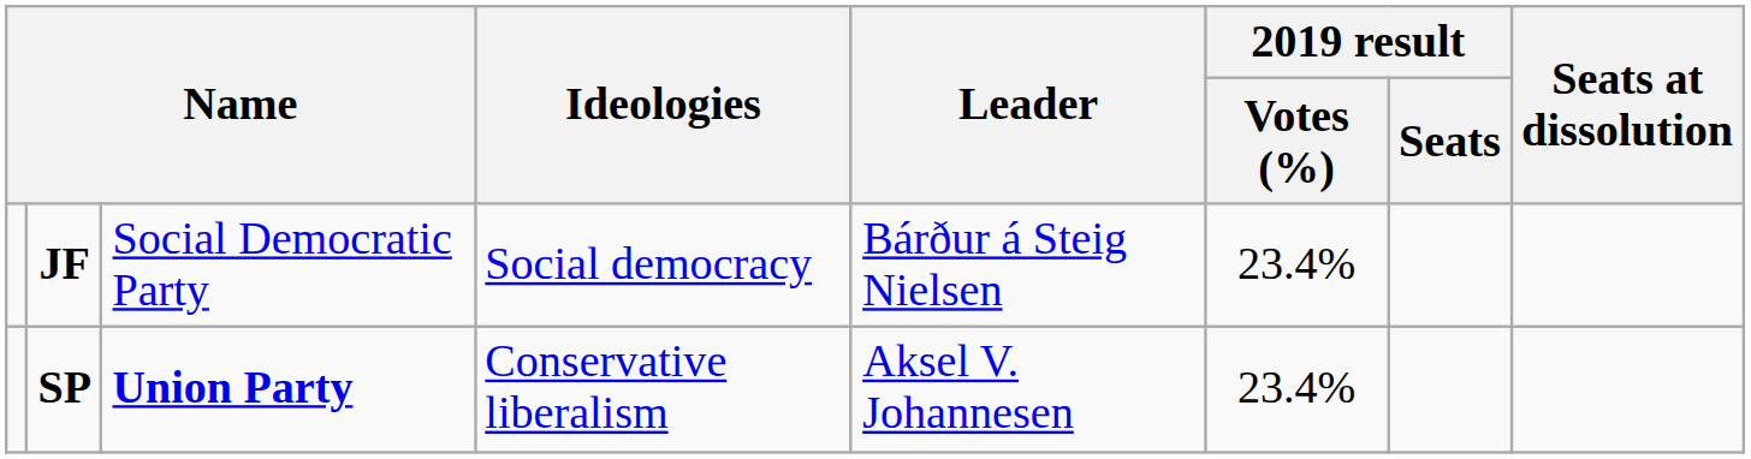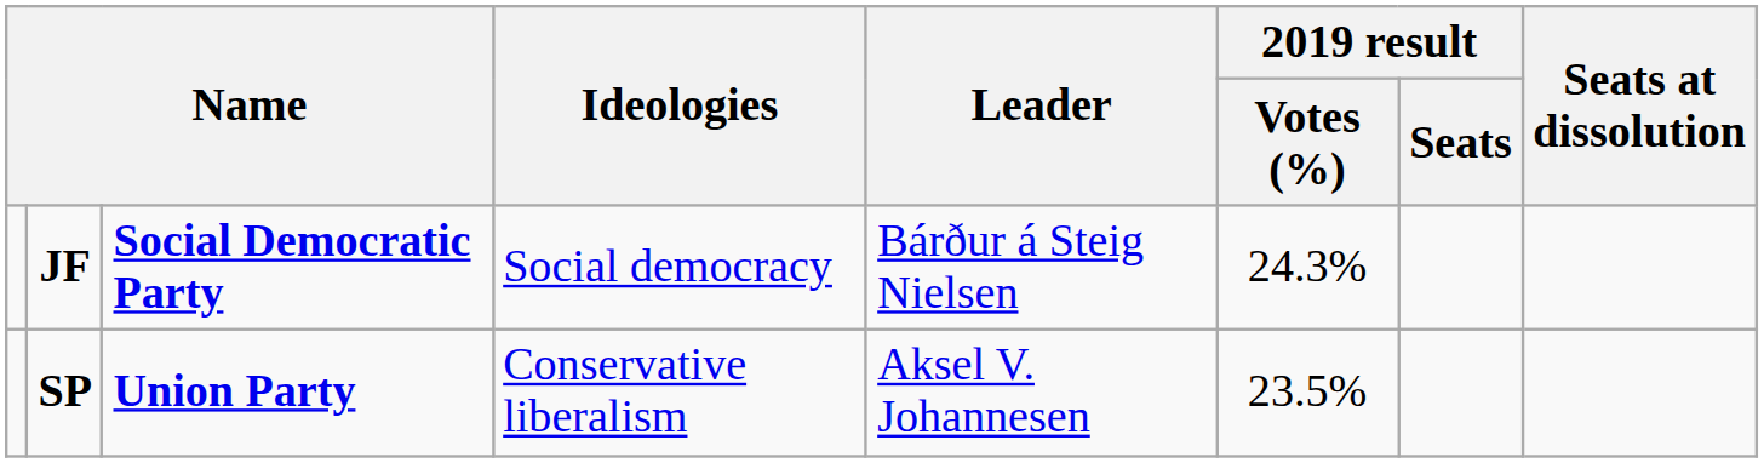JF | column 3: normal -> bold
JF | 2019 result / Votes (%): 23.4% -> 24.3%
SP | 2019 result / Votes (%): 23.4% -> 23.5%
